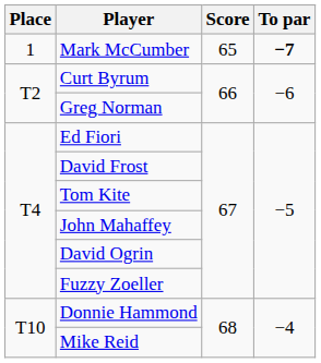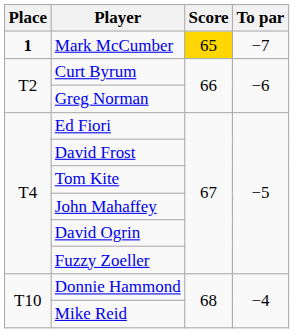Mark McCumber | Place: normal -> bold
Mark McCumber | Score: no background -> gold background
Mark McCumber | To par: bold -> normal
